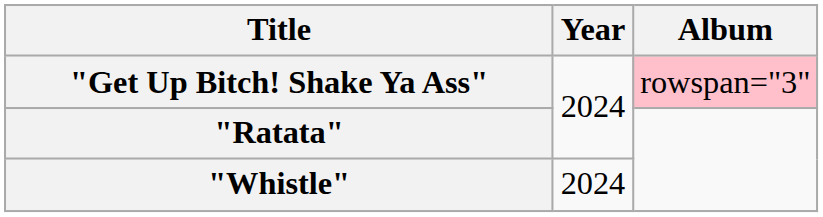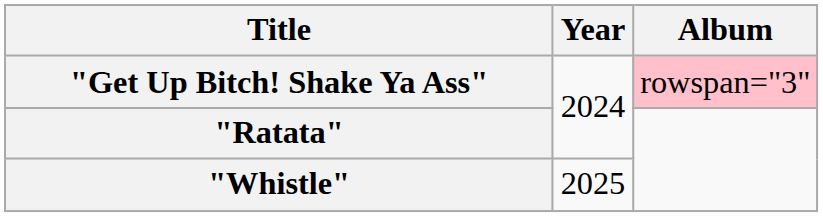"Whistle" | Year: 2024 -> 2025
